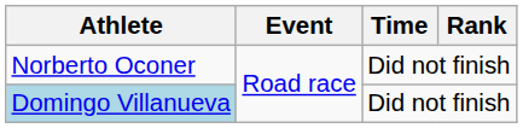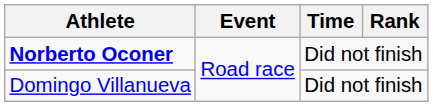Norberto Oconer | Athlete: normal -> bold
Domingo Villanueva | Athlete: lightblue background -> no background
